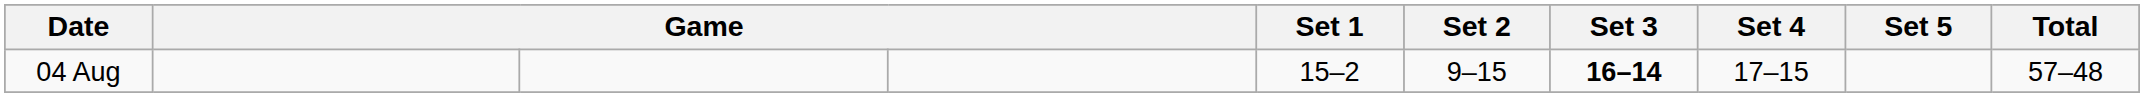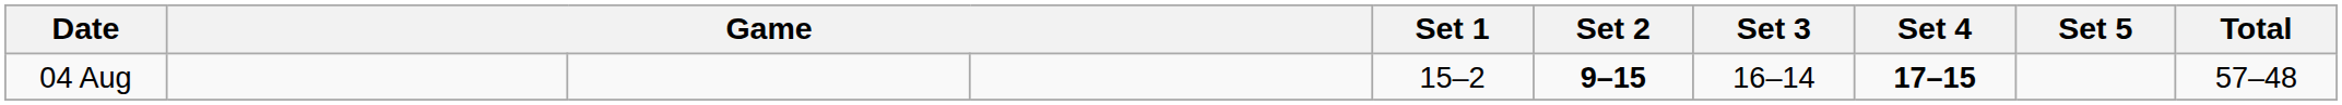04 Aug | Set 2: normal -> bold
04 Aug | Set 3: bold -> normal
04 Aug | Set 4: normal -> bold
